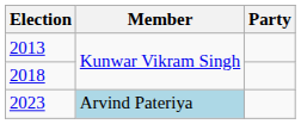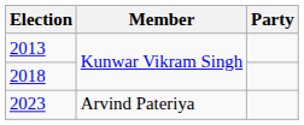2023 | Member: lightblue background -> no background
